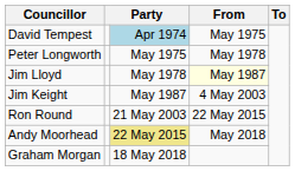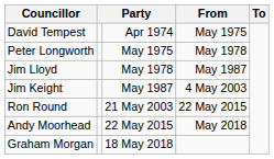David Tempest | column 3: lightblue background -> no background
Jim Lloyd | From: lightyellow background -> no background
Andy Moorhead | column 3: khaki background -> no background
